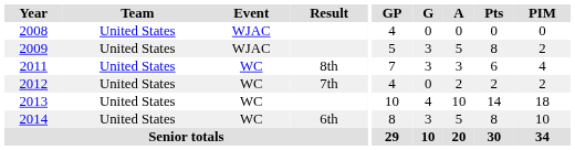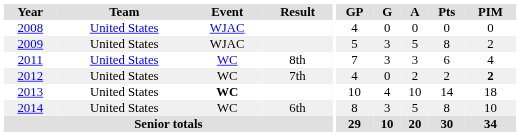2012 | PIM: normal -> bold
2013 | Event: normal -> bold
